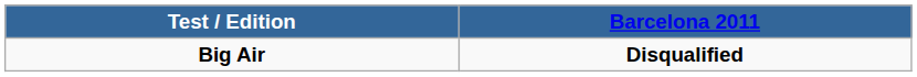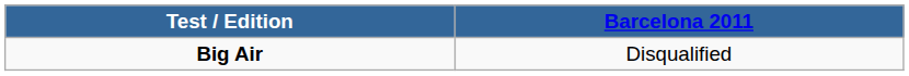Big Air | Barcelona 2011: bold -> normal
